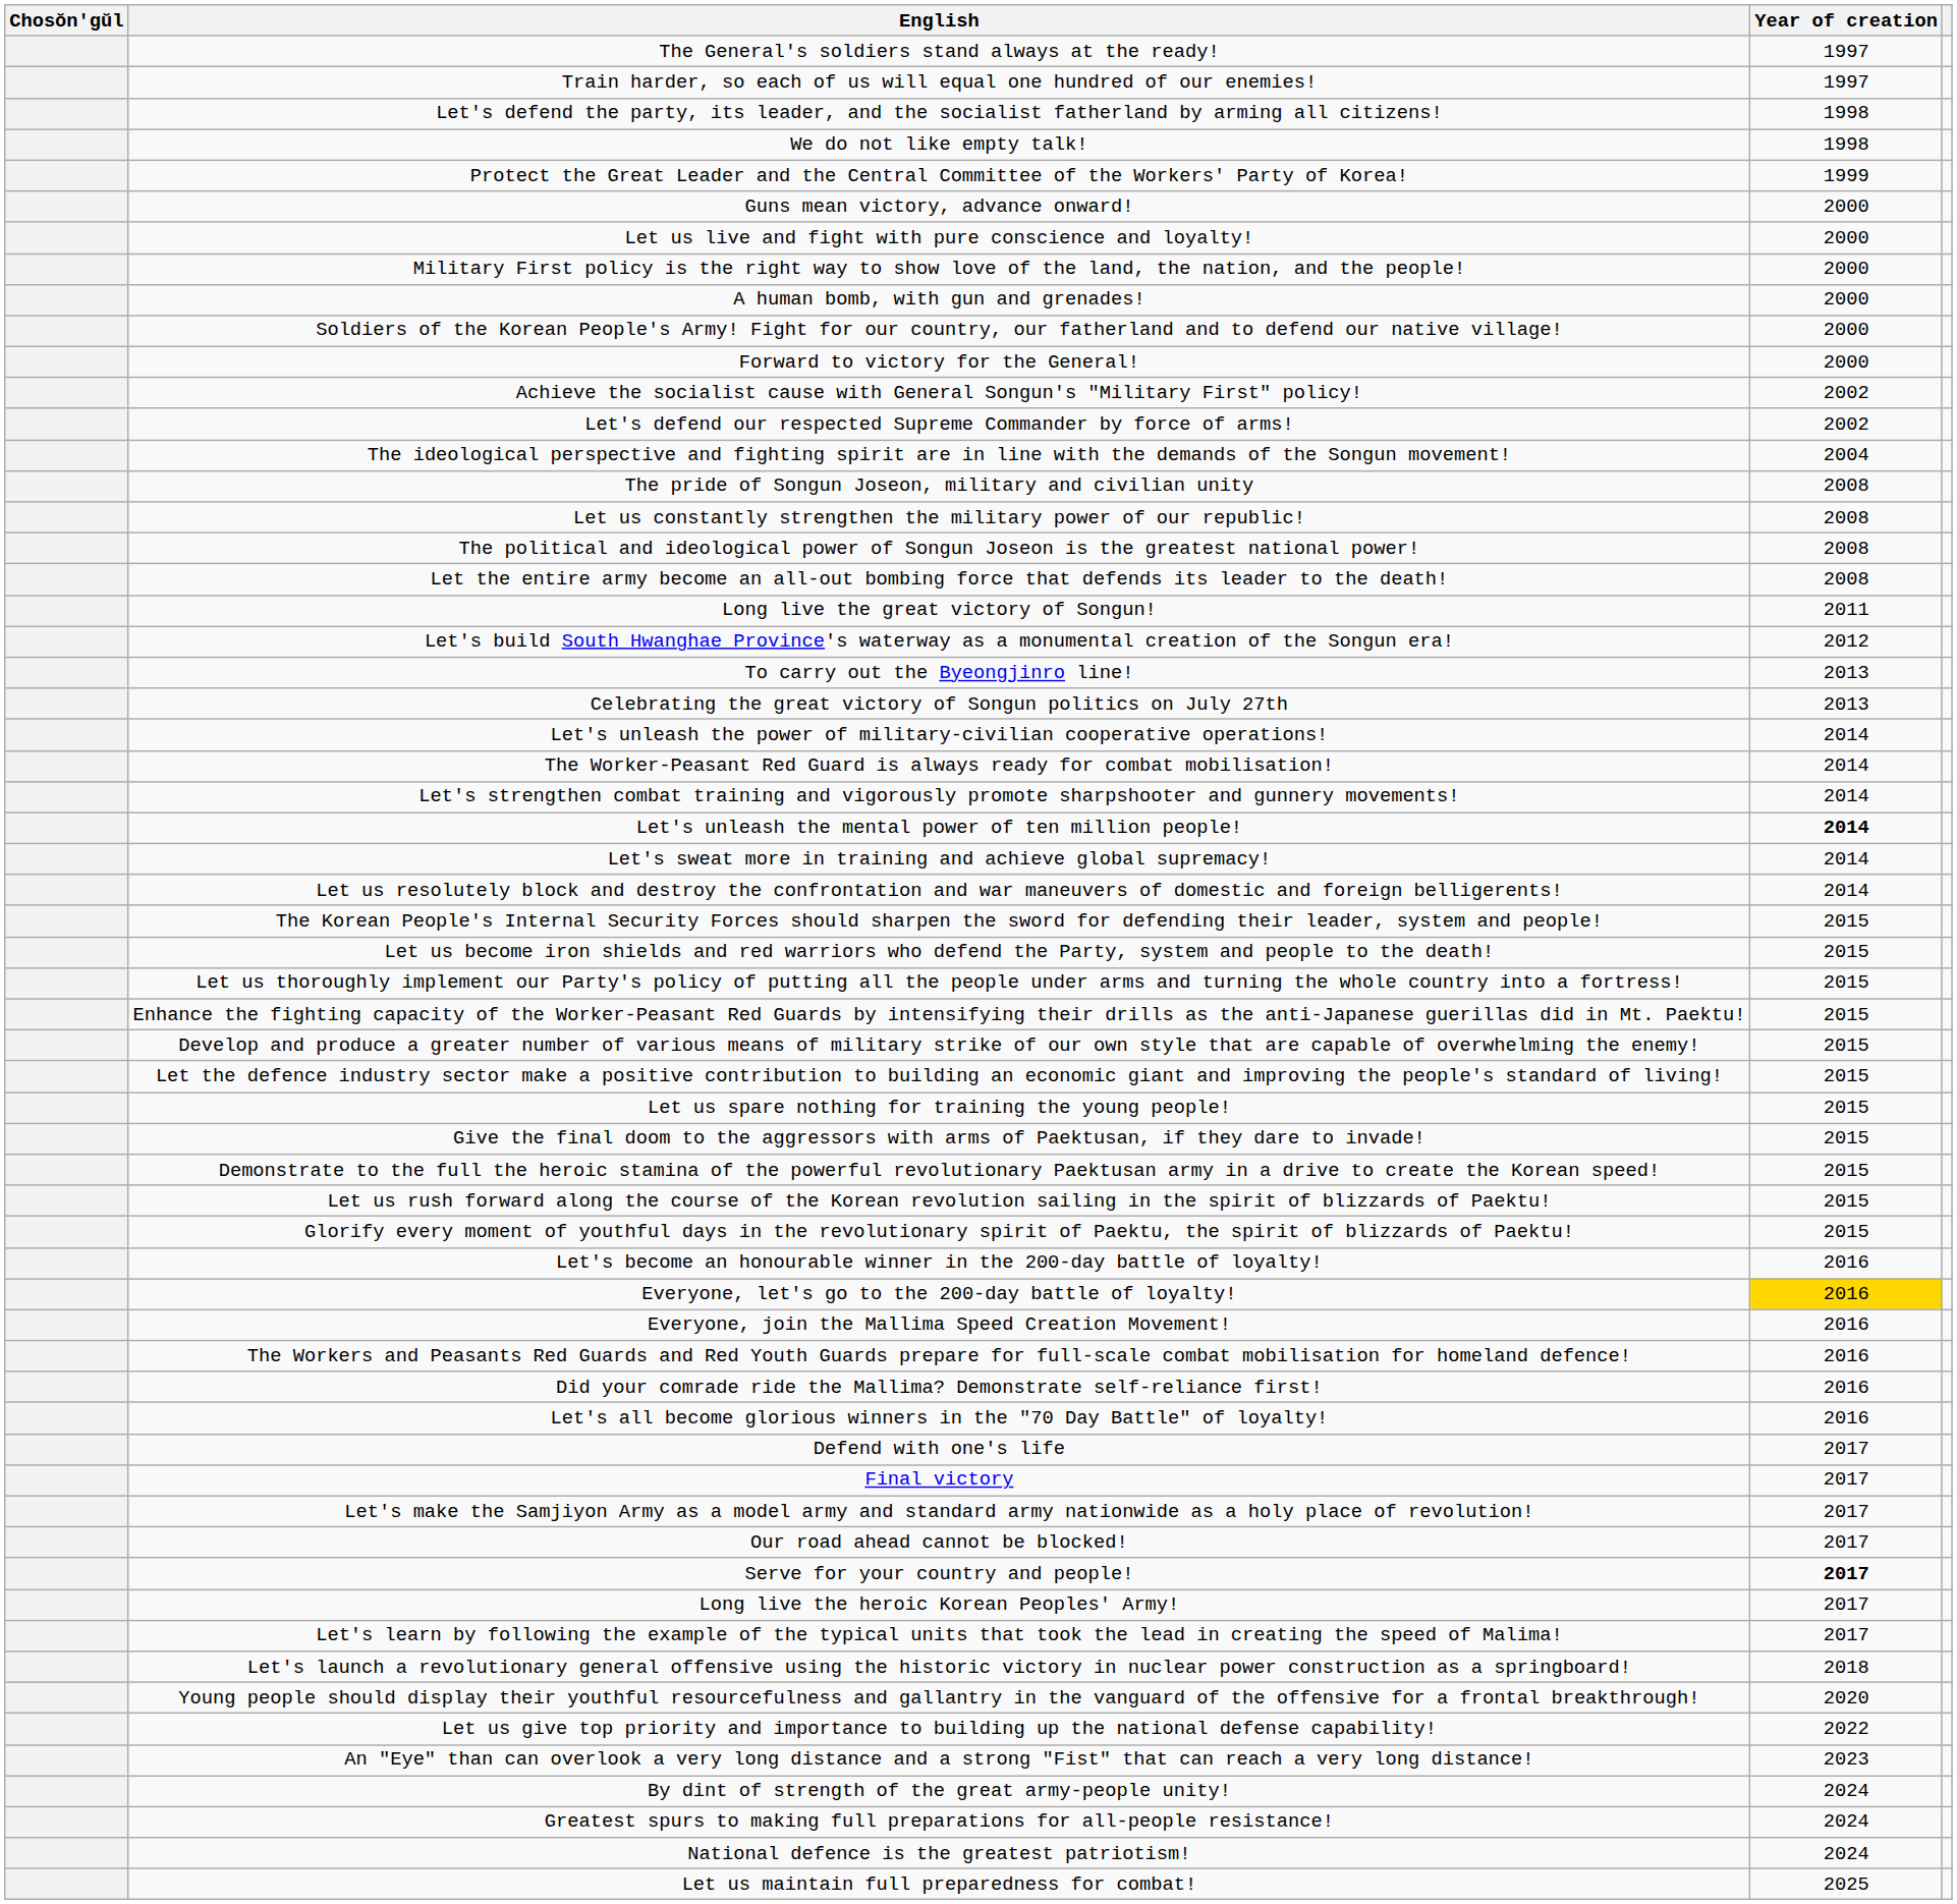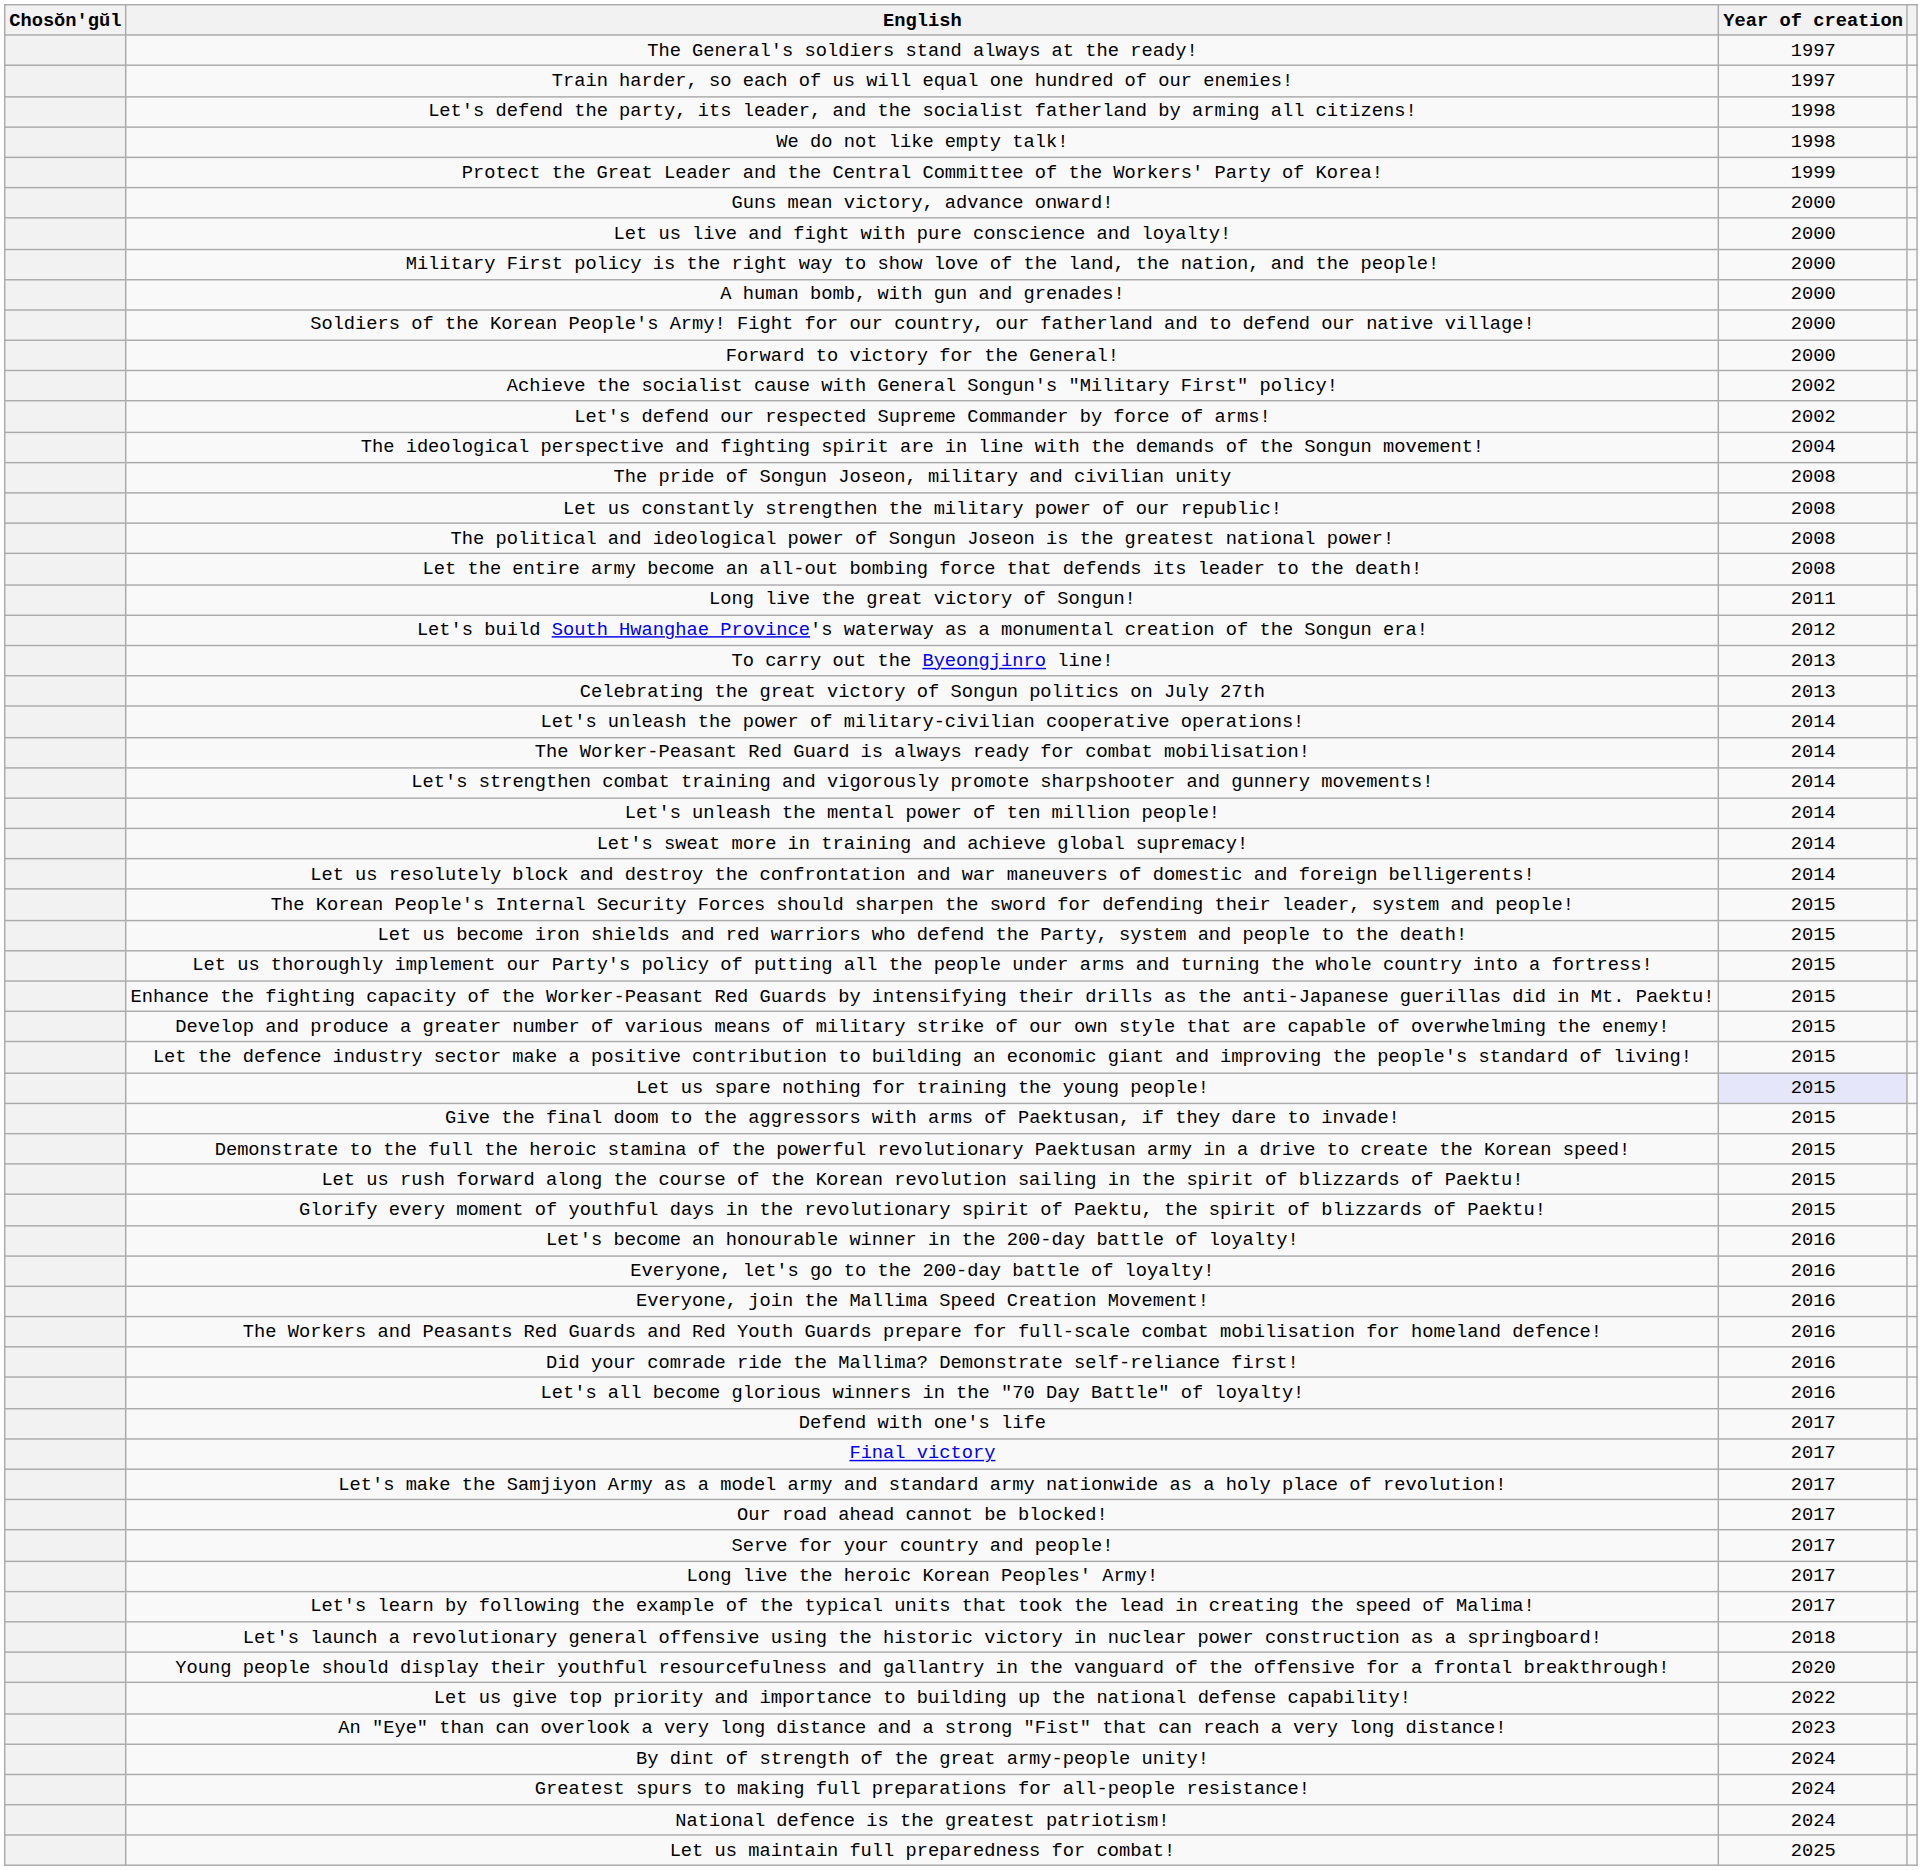Let's unleash the mental power of ten million people! | Year of creation: bold -> normal
Let us spare nothing for training the young people! | Year of creation: no background -> lavender background
Everyone, let's go to the 200-day battle of loyalty! | Year of creation: gold background -> no background
Serve for your country and people! | Year of creation: bold -> normal
